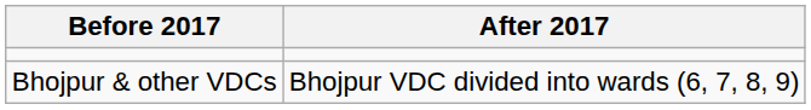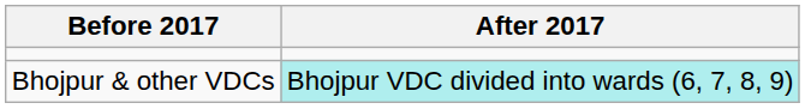Bhojpur & other VDCs | After 2017: no background -> paleturquoise background
